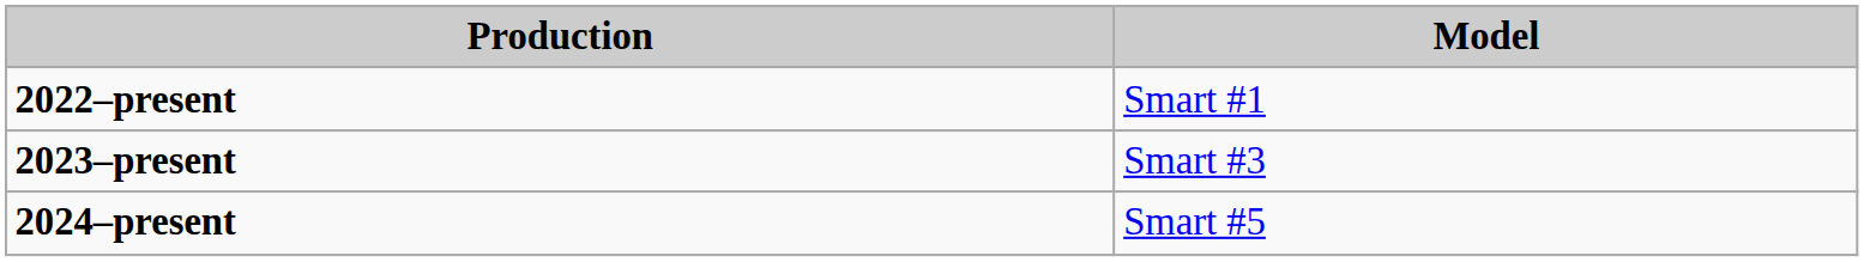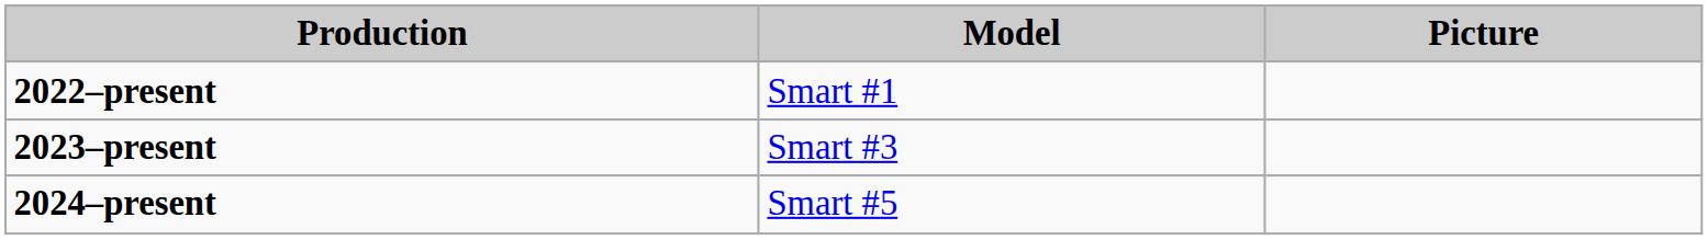+ column: Picture
